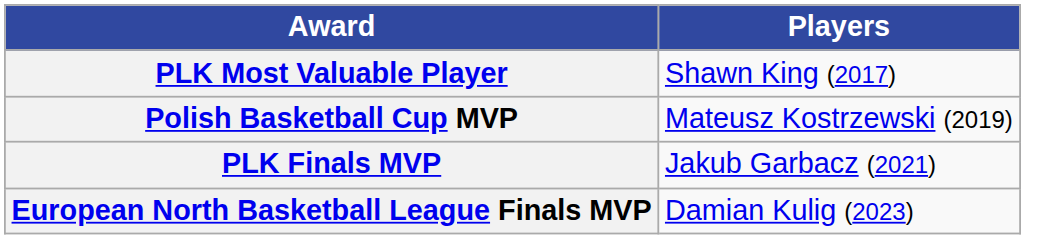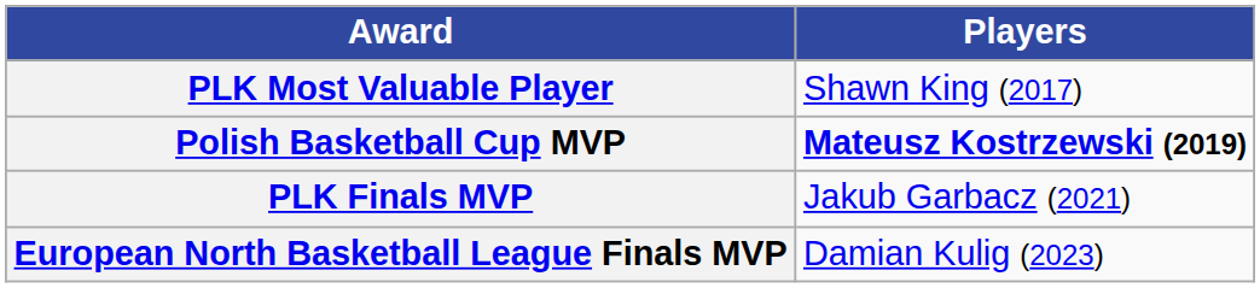Polish Basketball Cup MVP | Players: normal -> bold
